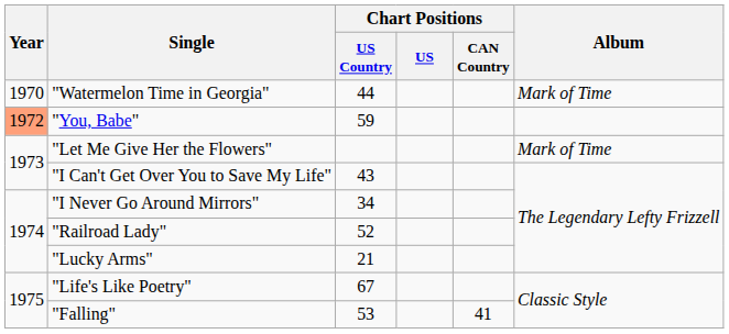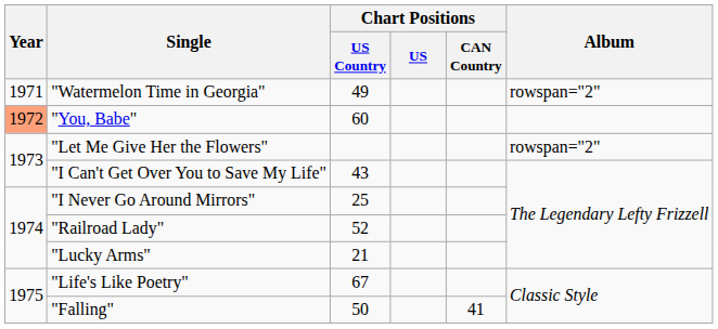"Watermelon Time in Georgia" | Year: 1970 -> 1971
"Watermelon Time in Georgia" | Chart Positions / US Country: 44 -> 49
"Watermelon Time in Georgia" | Album: Mark of Time -> rowspan="2"
"You, Babe" | Chart Positions / US Country: 59 -> 60
"Let Me Give Her the Flowers" | Album: Mark of Time -> rowspan="2"
"I Never Go Around Mirrors" | Chart Positions / US Country: 34 -> 25
"Falling" | Chart Positions / US Country: 53 -> 50
